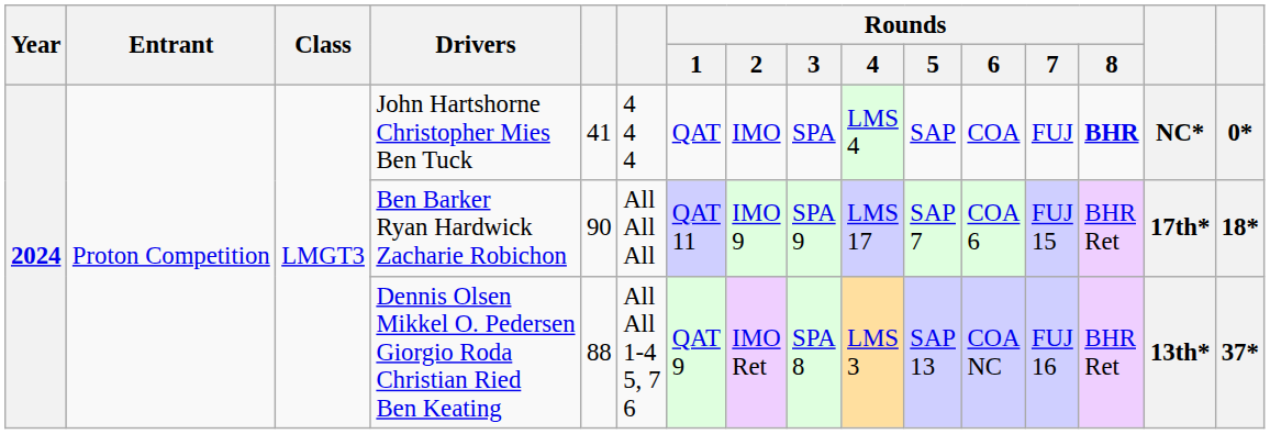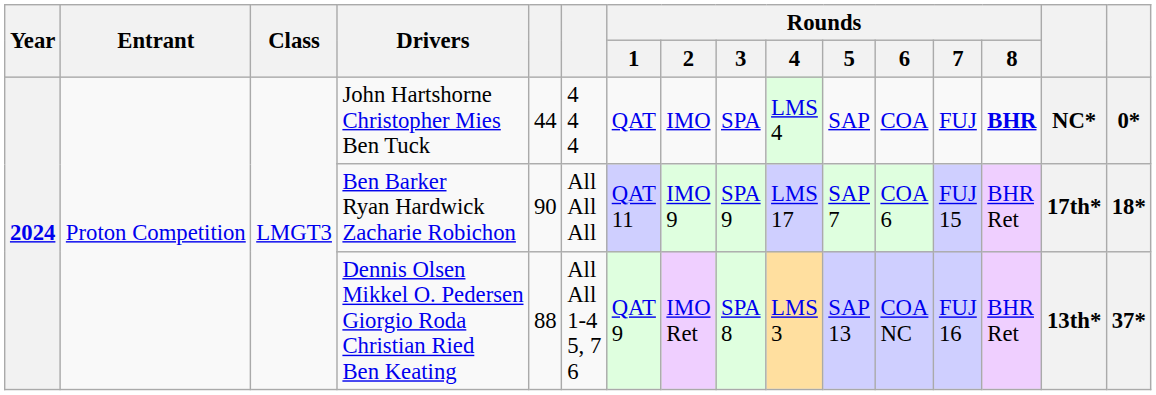John Hartshorne Christopher Mies Ben Tuck | column 5: 41 -> 44
